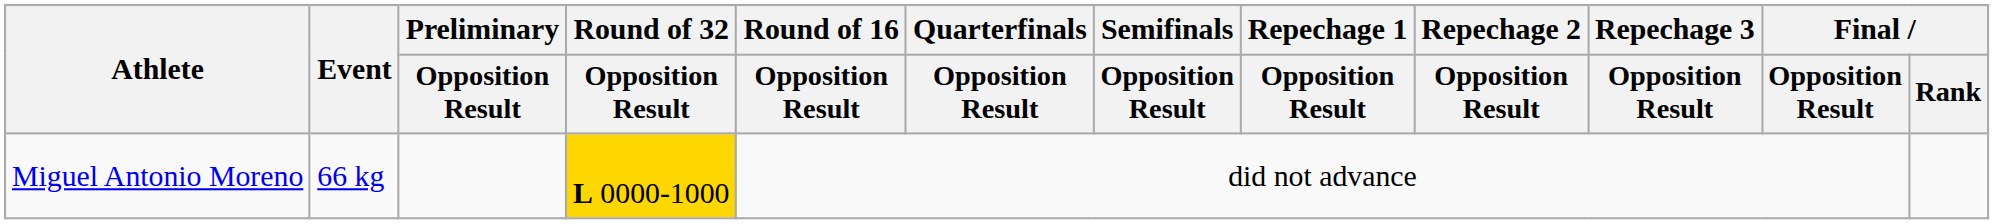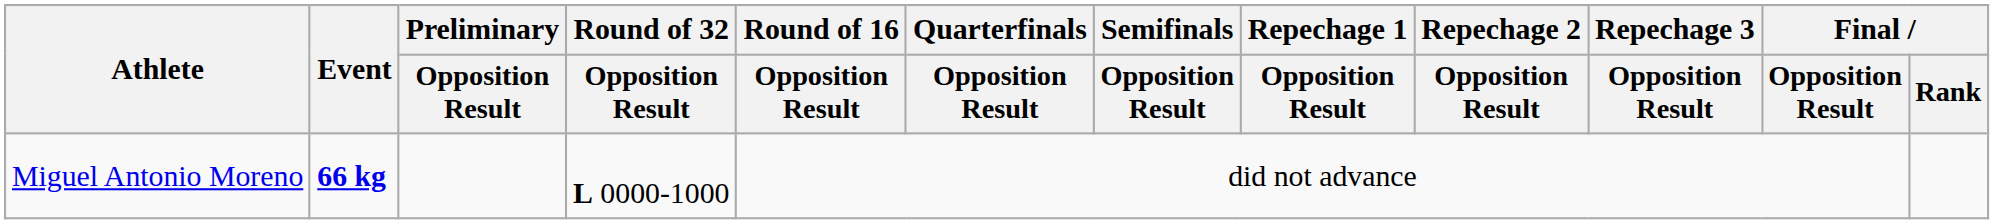Miguel Antonio Moreno | Event: normal -> bold
Miguel Antonio Moreno | Round of 32 / Opposition Result: gold background -> no background
